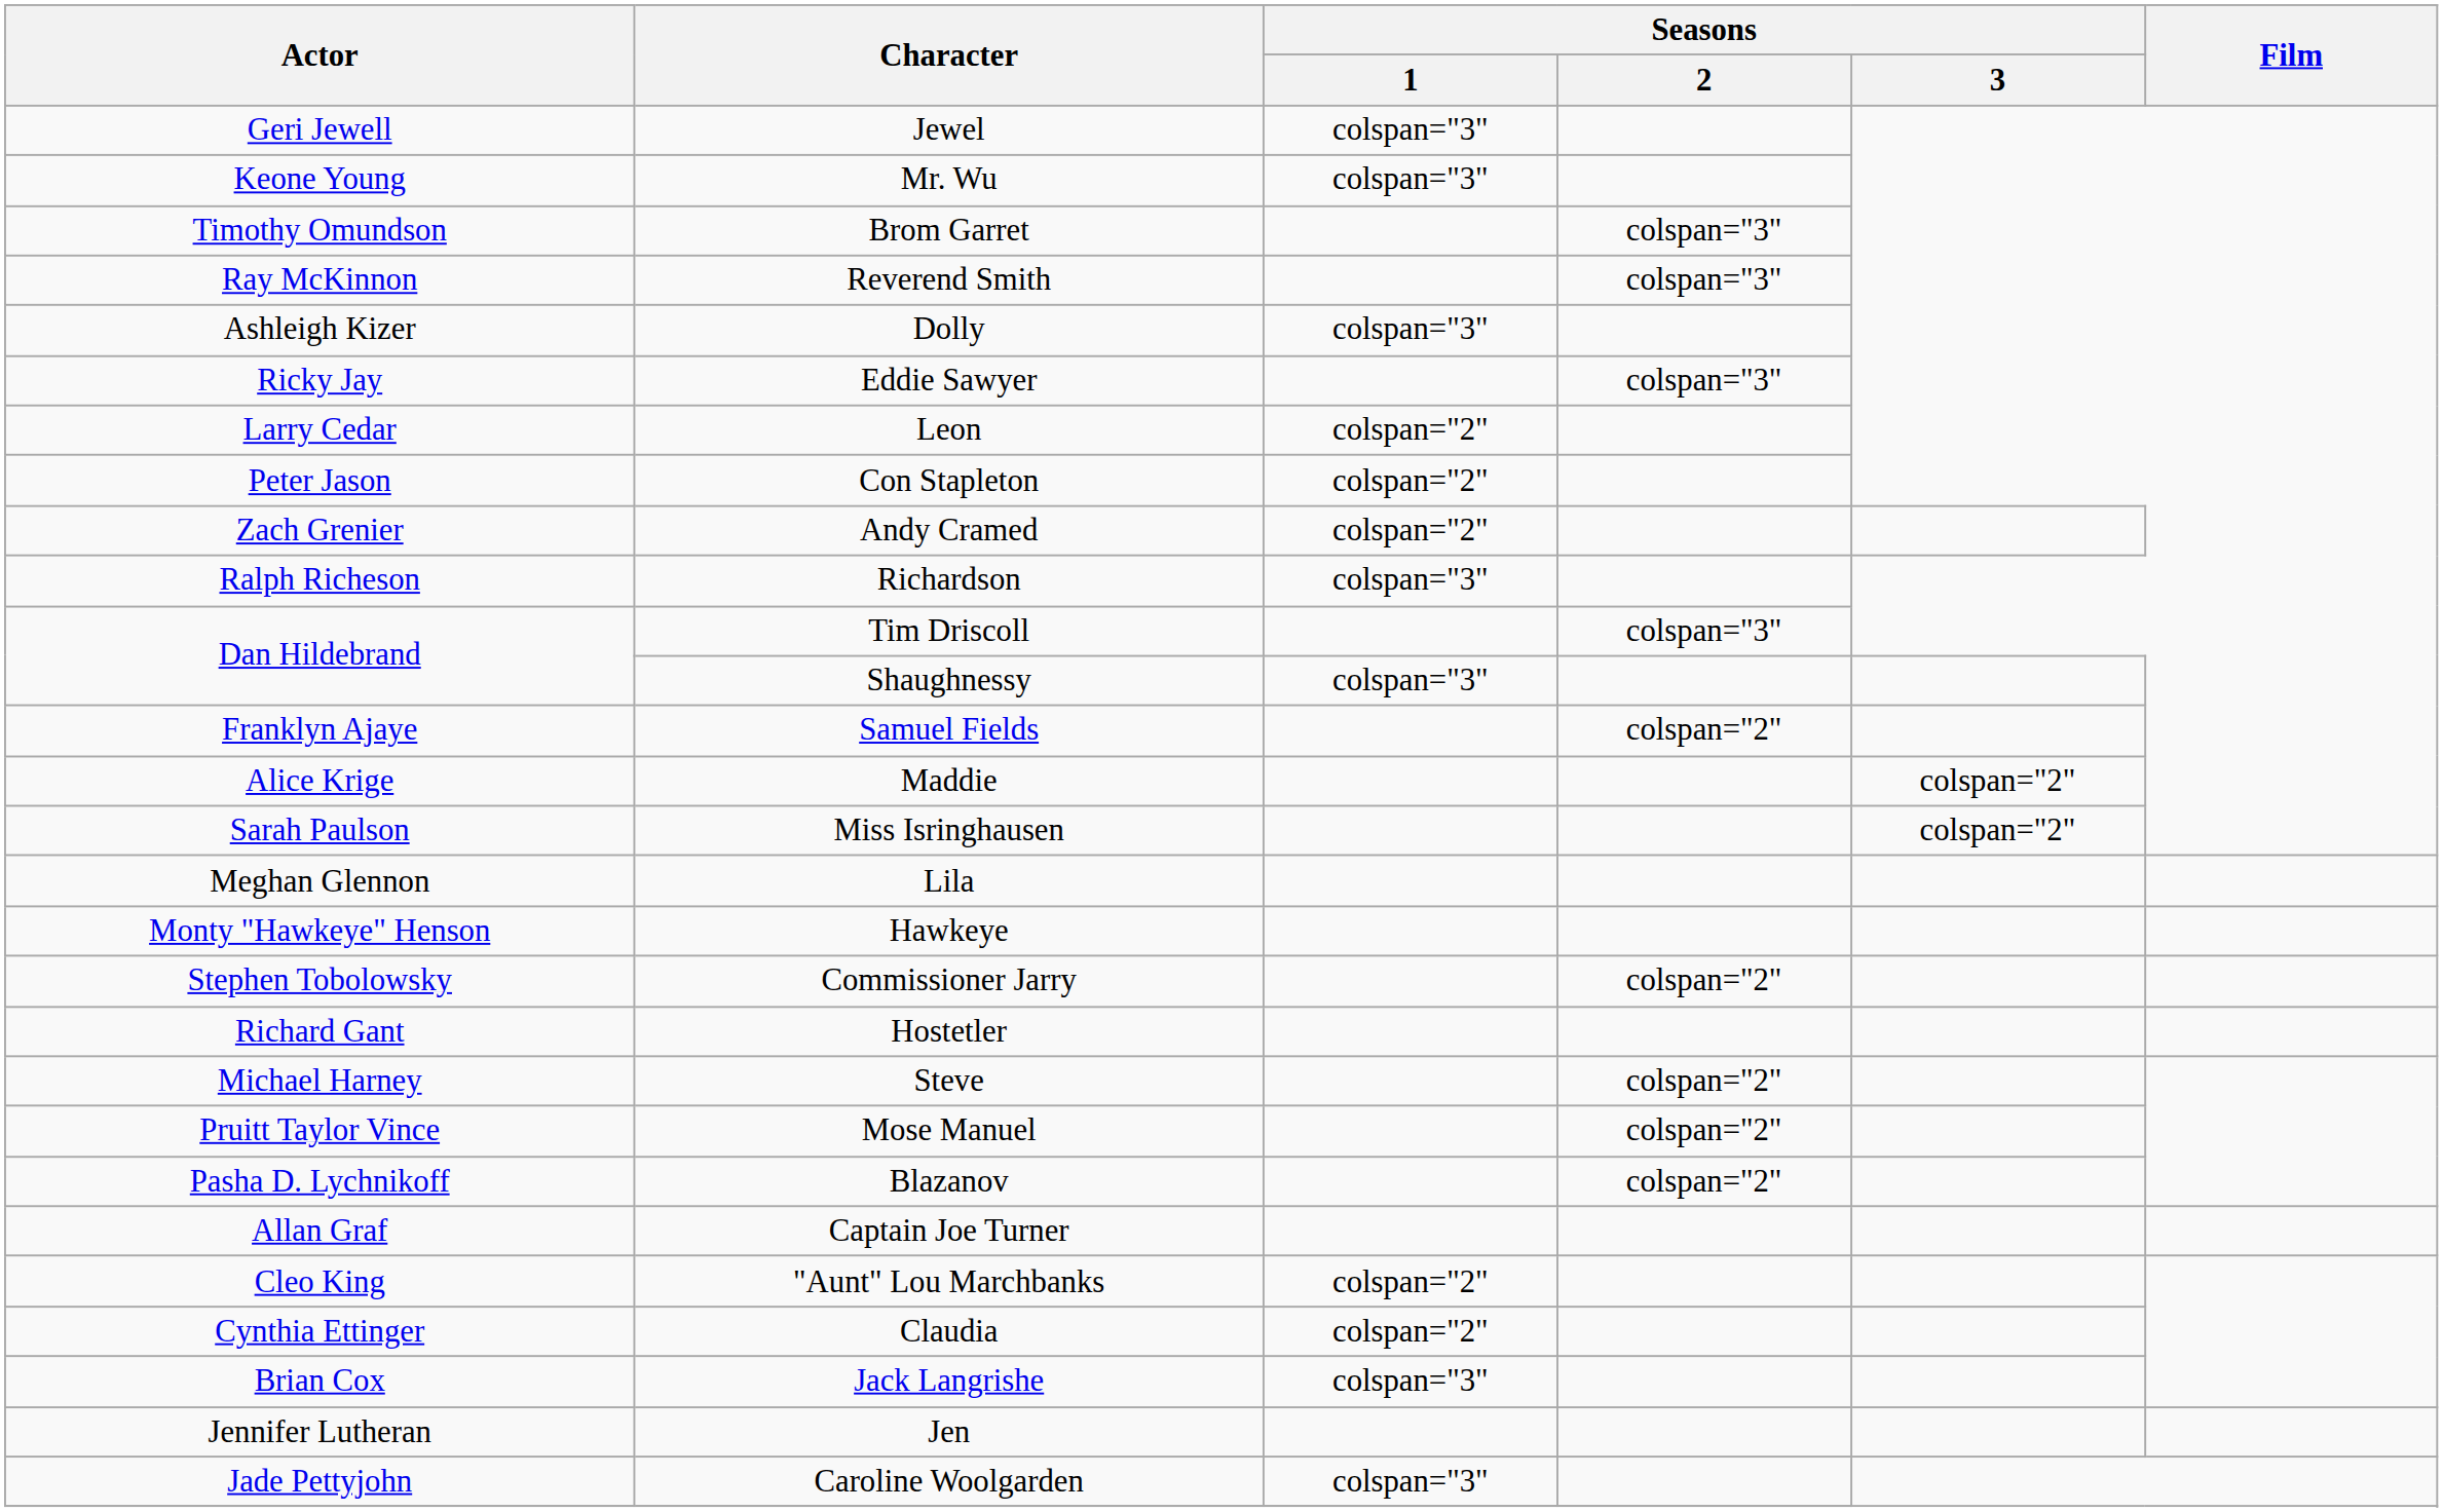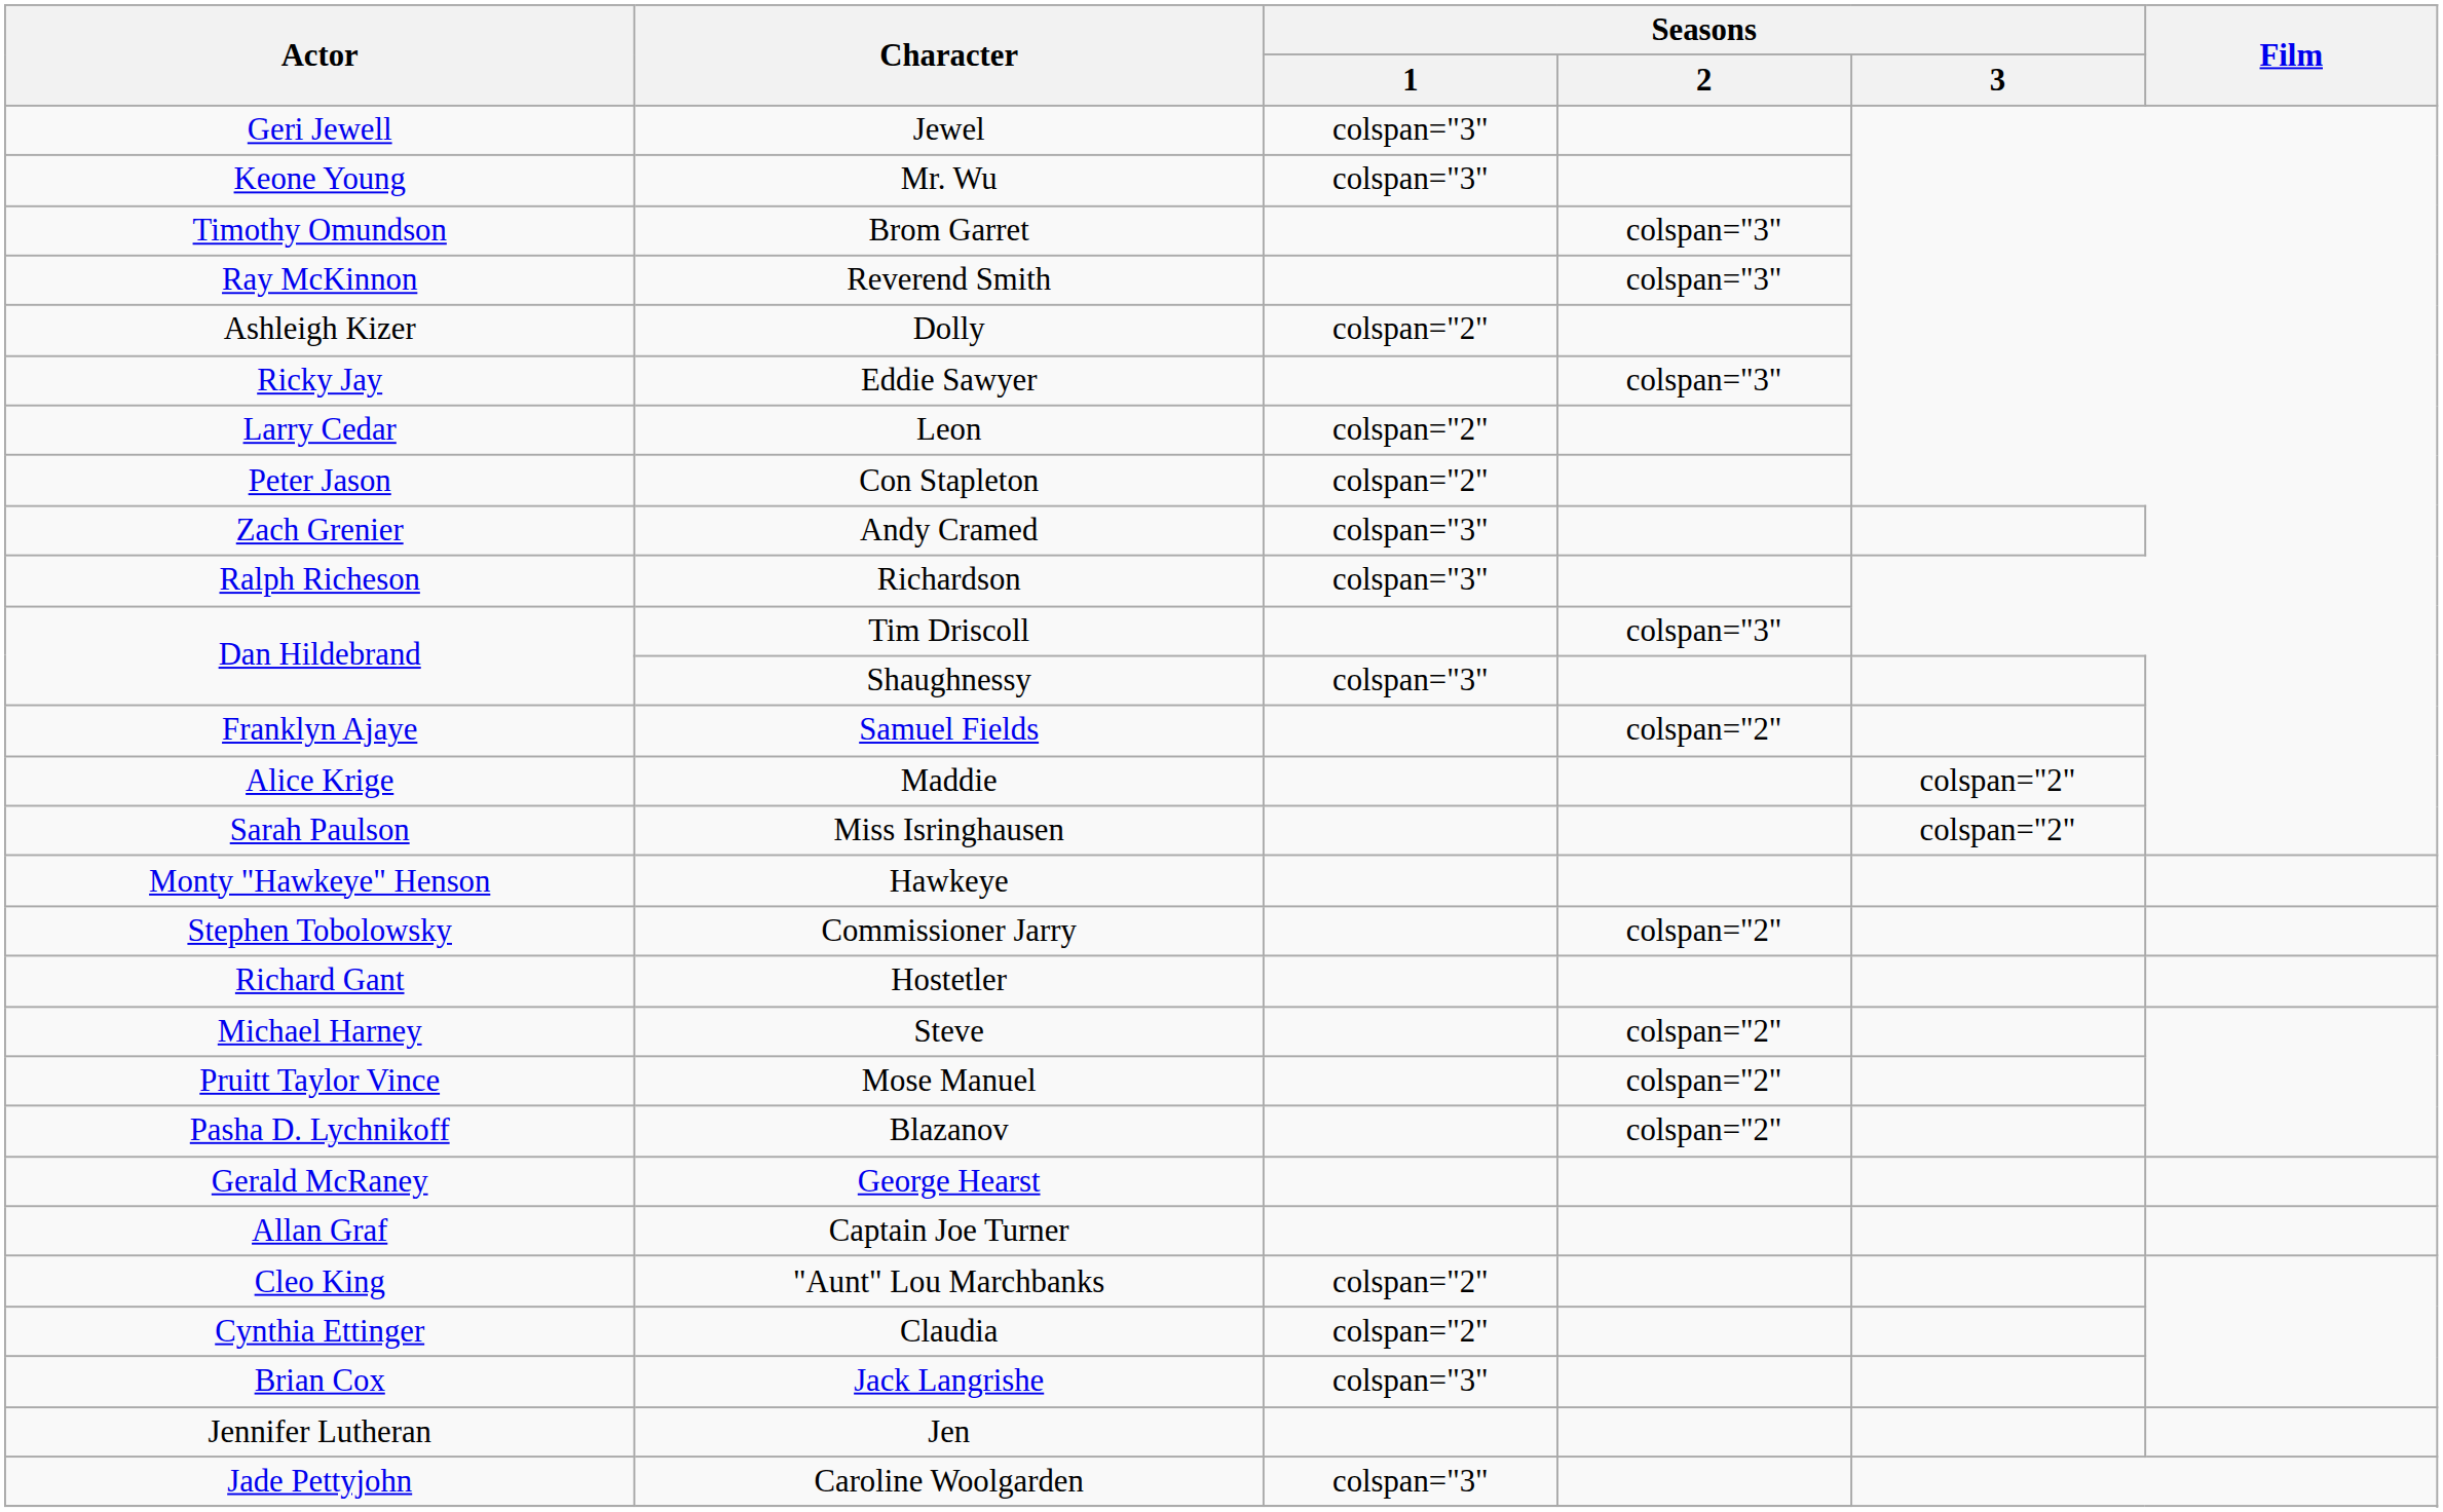Dolly | Seasons / 1: colspan="3" -> colspan="2"
Andy Cramed | Seasons / 1: colspan="2" -> colspan="3"
- row: Meghan Glennon | Lila
+ row: Gerald McRaney | George Hearst
